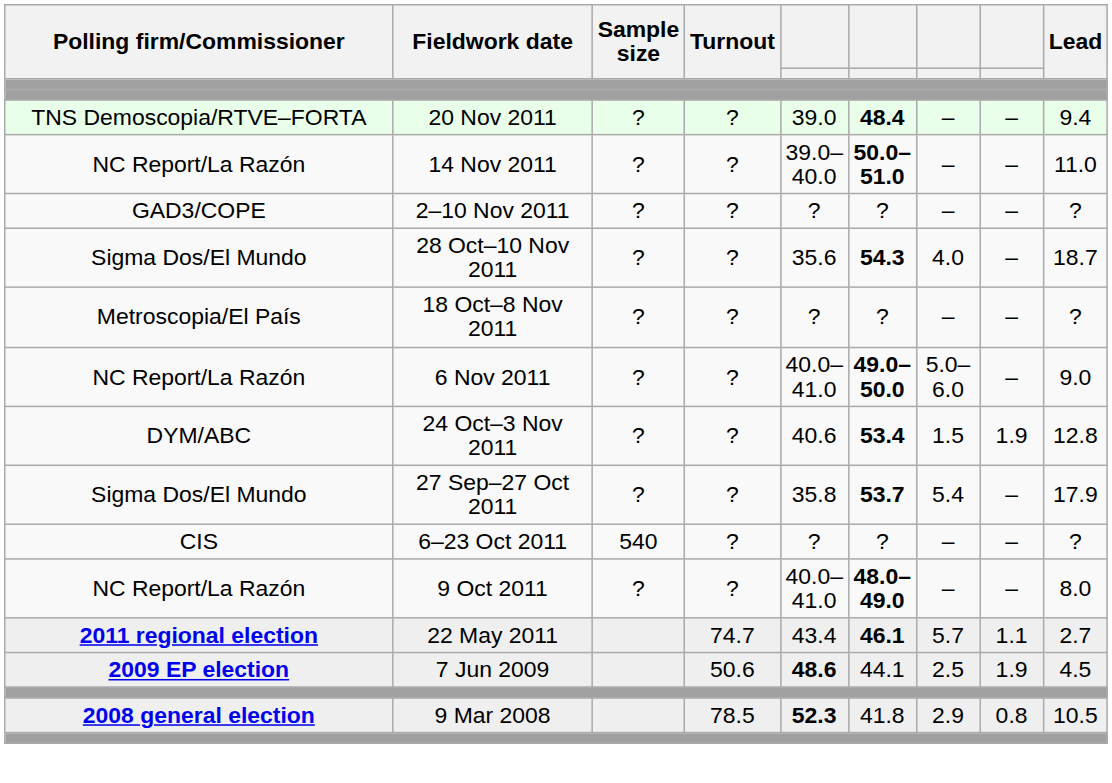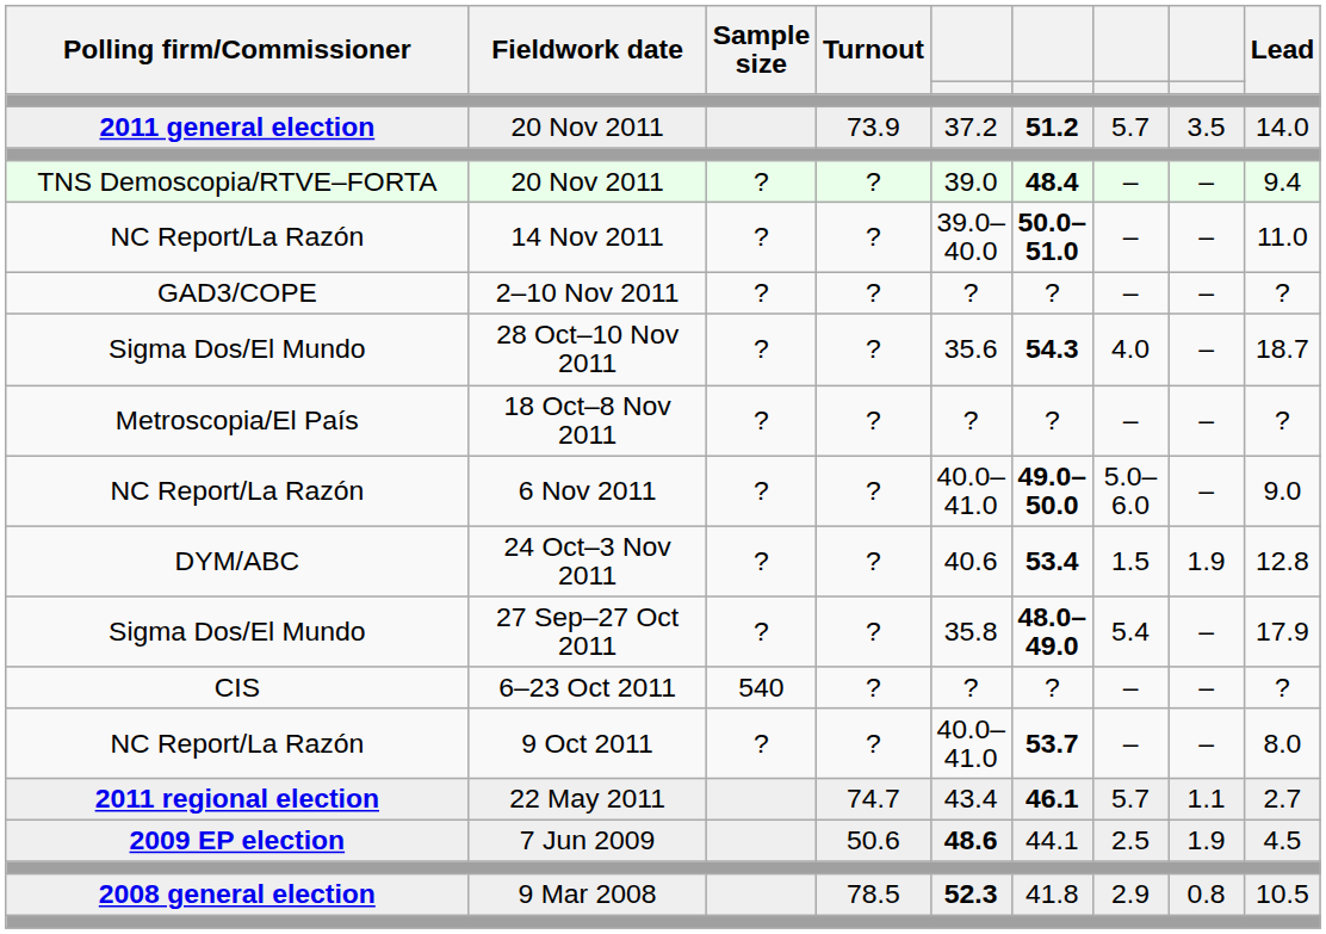+ row: 2011 general election | 20 Nov 2011 | 73.9 | 37.2 | 51.2 | 5.7 | 3.5 | 14.0
27 Sep–27 Oct 2011 | column 6: 53.7 -> 48.0– 49.0
9 Oct 2011 | column 6: 48.0– 49.0 -> 53.7
